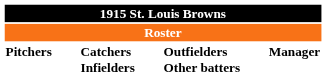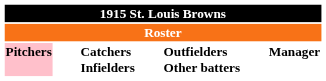Pitchers | column 1: no background -> pink background
